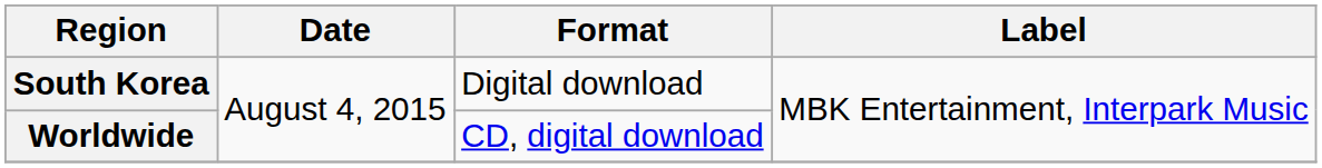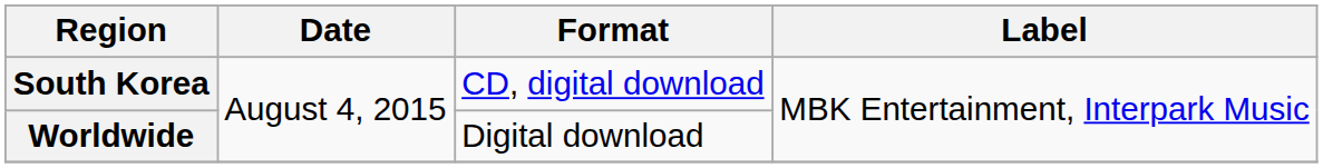South Korea | Format: Digital download -> CD, digital download
Worldwide | Format: CD, digital download -> Digital download
